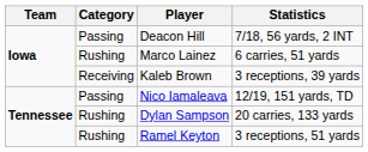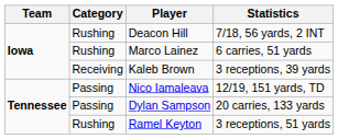Deacon Hill | Category: Passing -> Rushing
Dylan Sampson | Category: Rushing -> Passing
